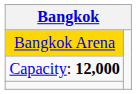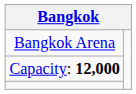Bangkok Arena | column 1: gold background -> no background
